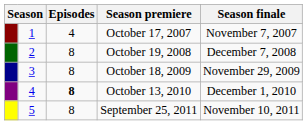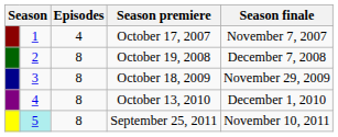October 13, 2010 | Episodes: bold -> normal
September 25, 2011 | column 2: no background -> paleturquoise background
